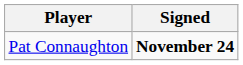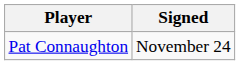Pat Connaughton | Signed: bold -> normal
